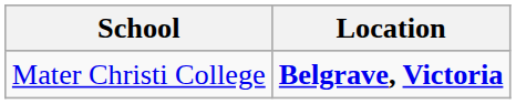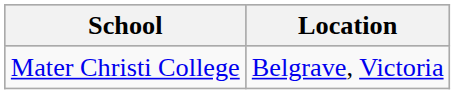Mater Christi College | Location: bold -> normal
